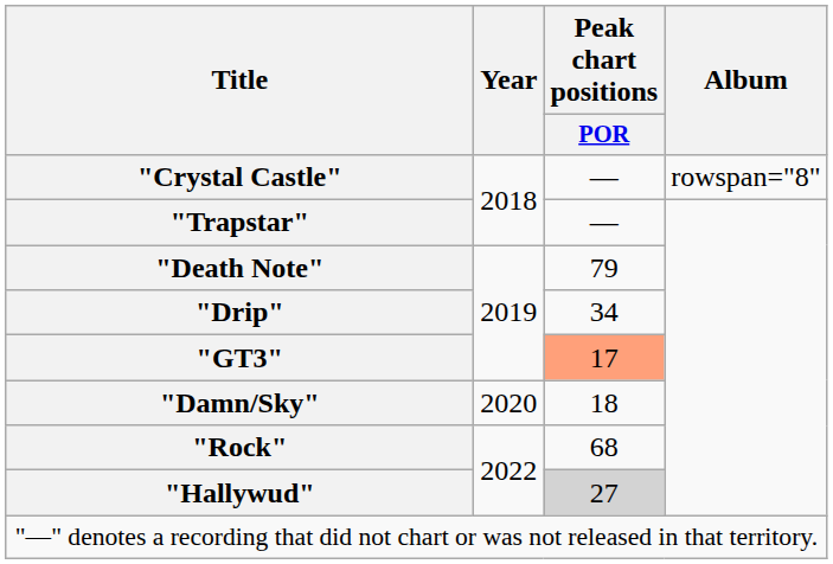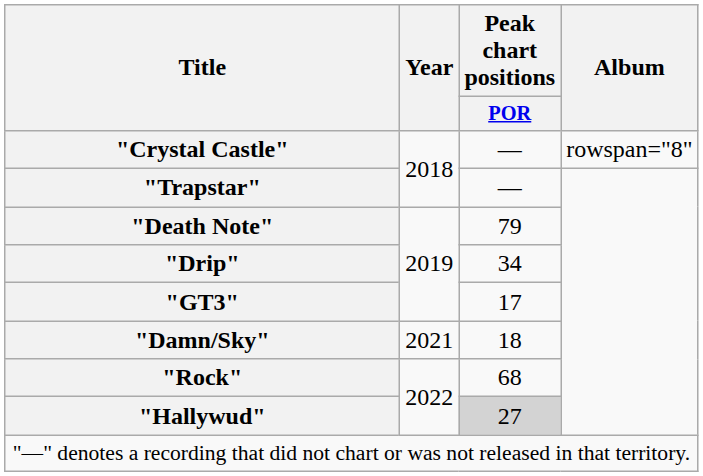"GT3" | Peak chart positions / POR: lightsalmon background -> no background
"Damn/Sky" | Year: 2020 -> 2021
